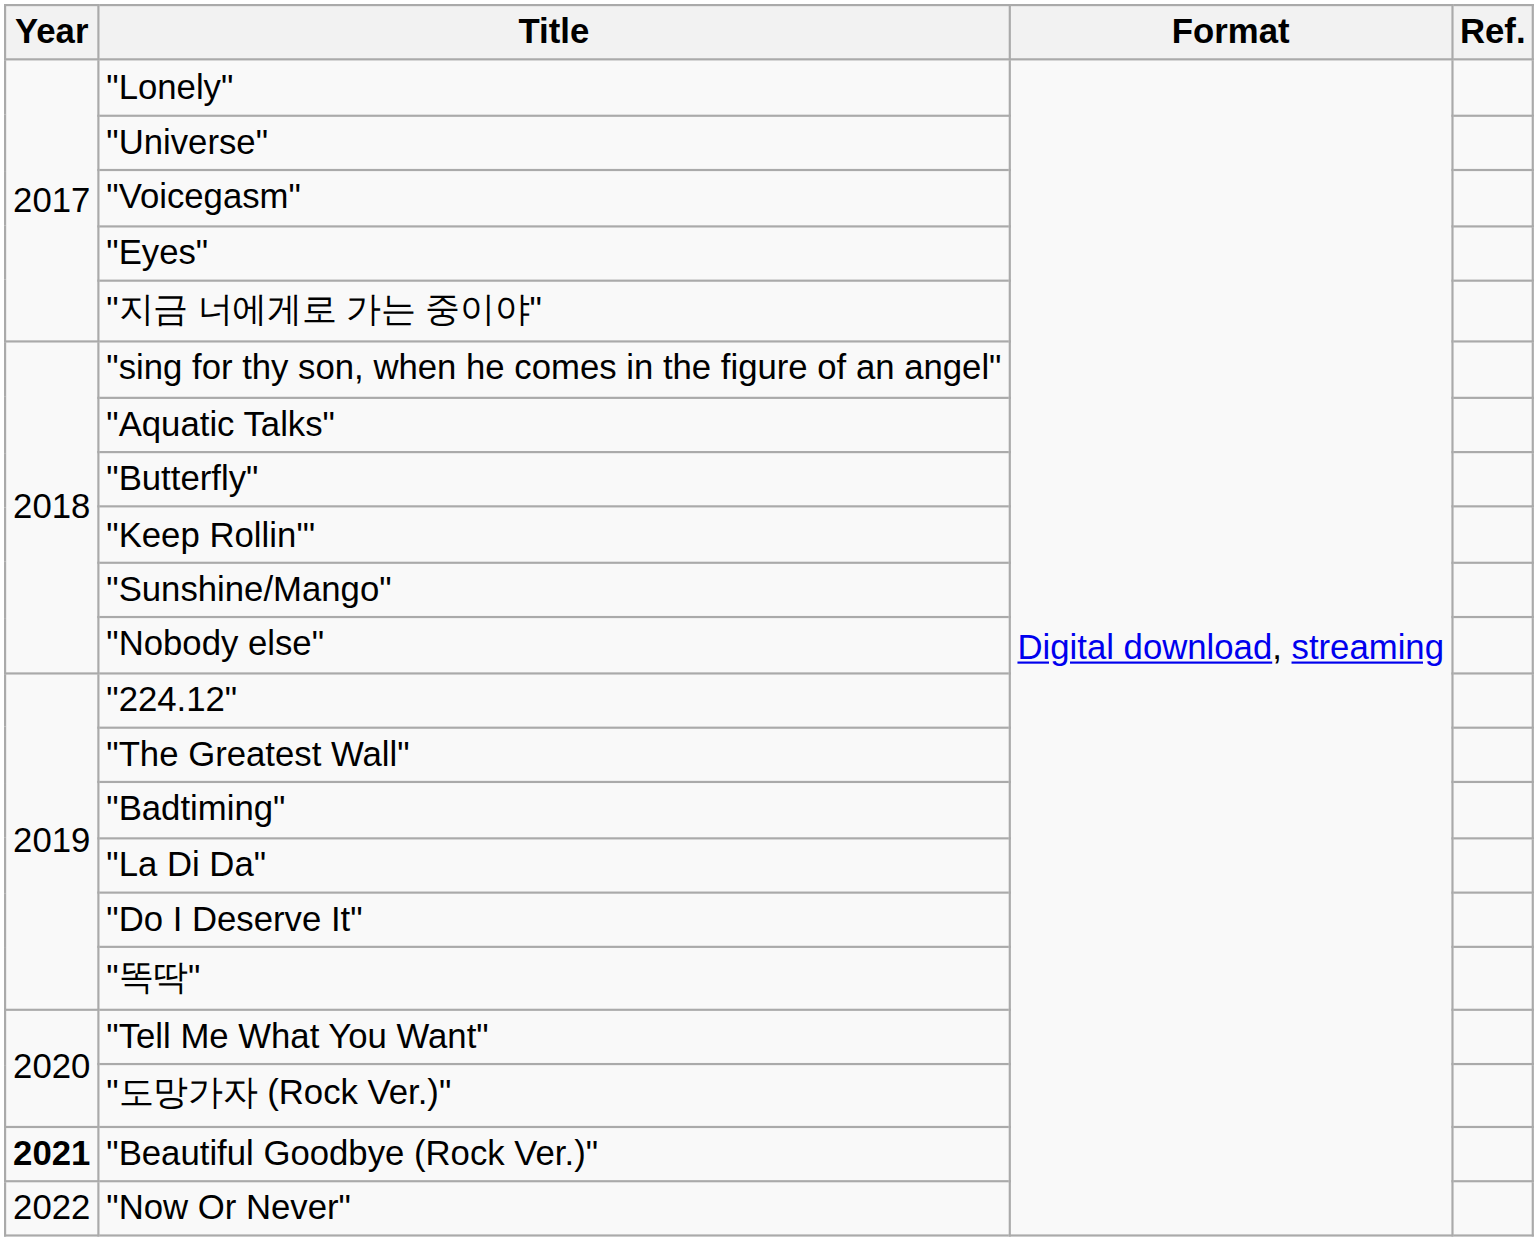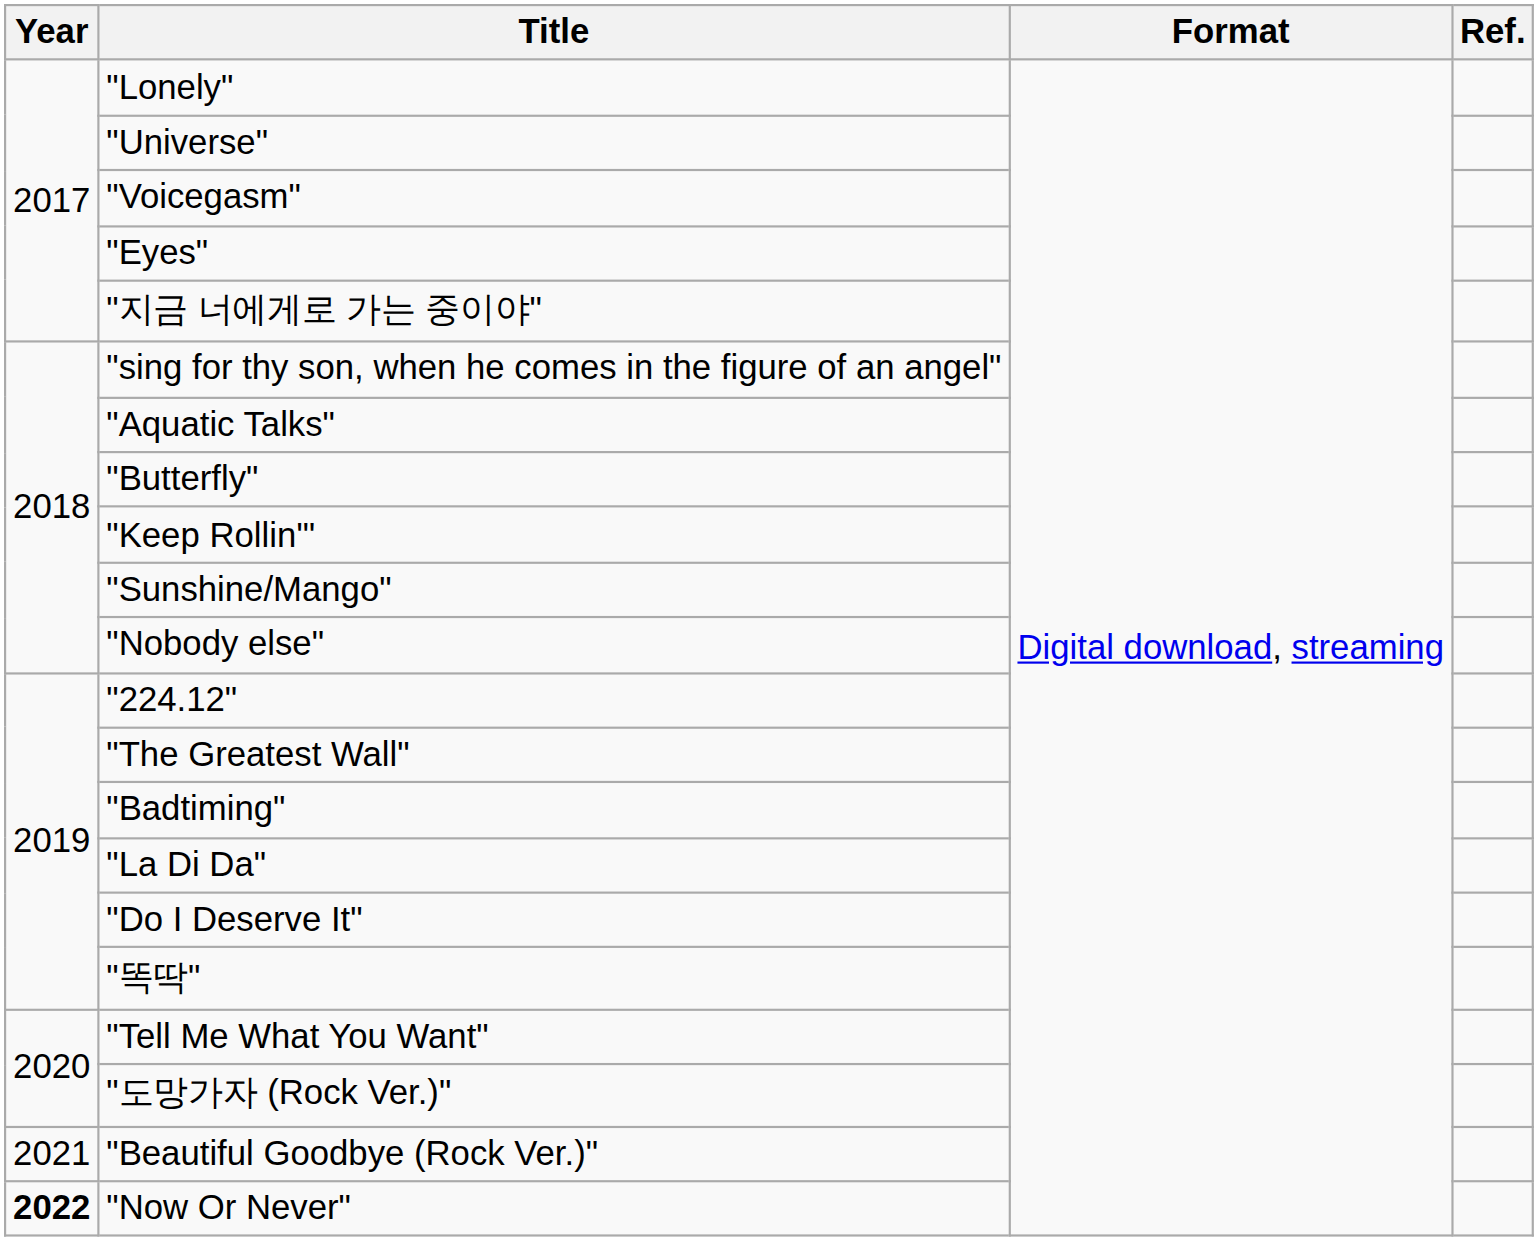"Beautiful Goodbye (Rock Ver.)" | Year: bold -> normal
"Now Or Never" | Year: normal -> bold
